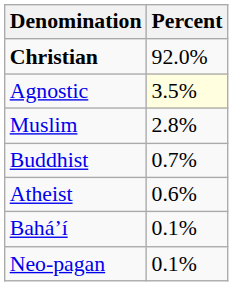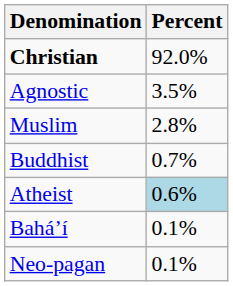Agnostic | Percent: lightyellow background -> no background
Atheist | Percent: no background -> lightblue background
